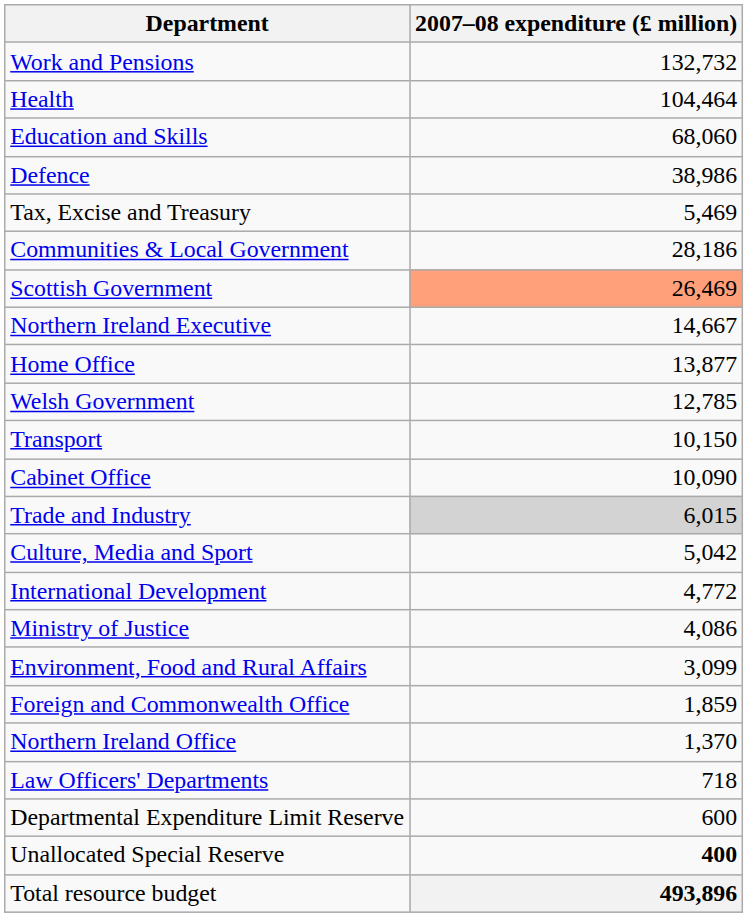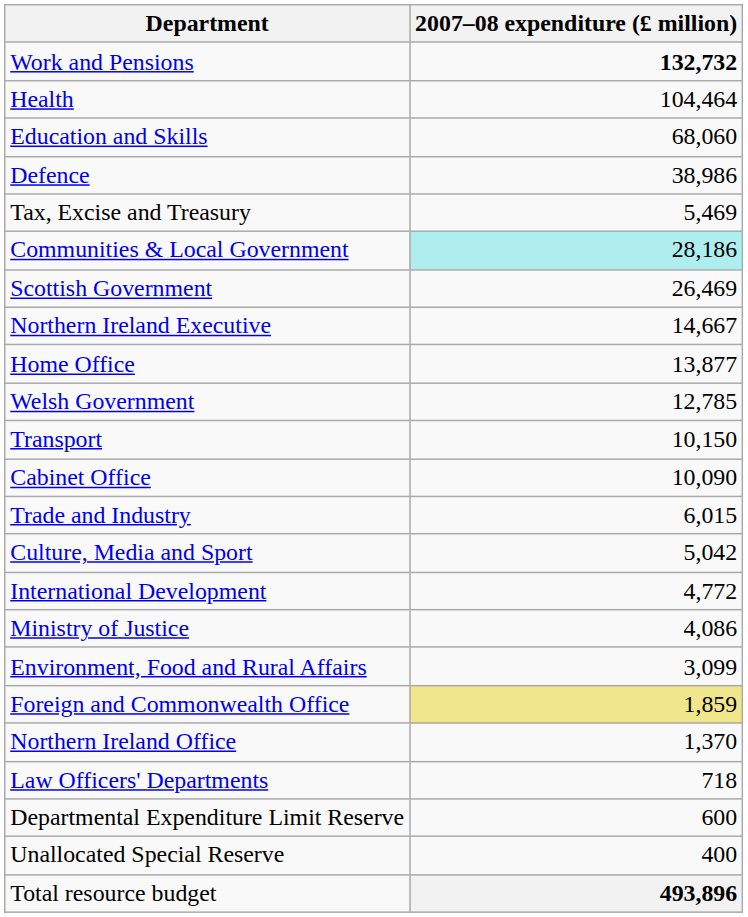Work and Pensions | 2007–08 expenditure (£ million): normal -> bold
Communities & Local Government | 2007–08 expenditure (£ million): no background -> paleturquoise background
Scottish Government | 2007–08 expenditure (£ million): lightsalmon background -> no background
Trade and Industry | 2007–08 expenditure (£ million): lightgrey background -> no background
Foreign and Commonwealth Office | 2007–08 expenditure (£ million): no background -> khaki background
Unallocated Special Reserve | 2007–08 expenditure (£ million): bold -> normal
